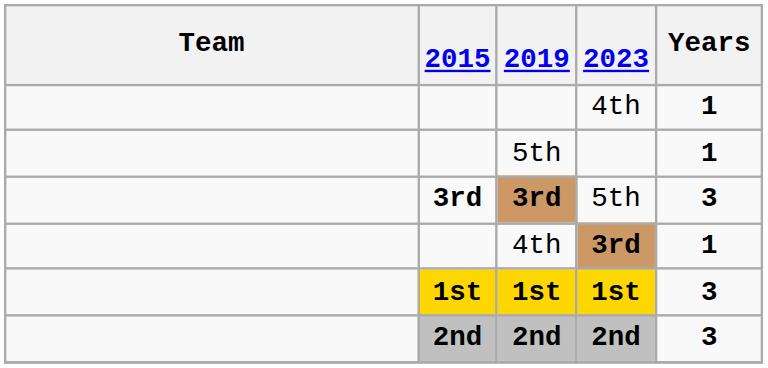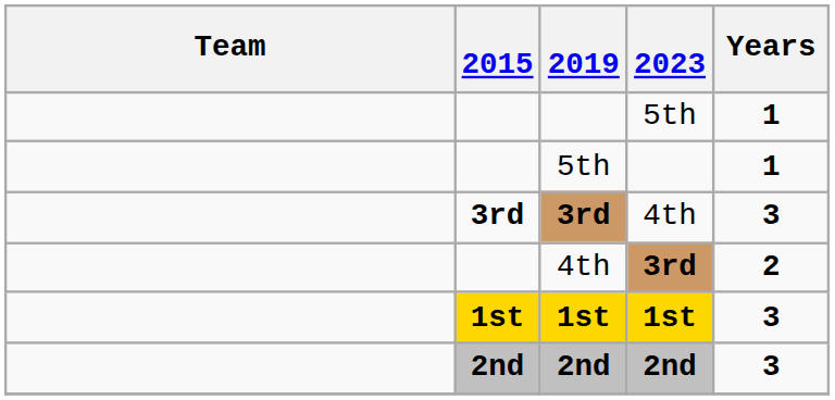row 2 | 2023: 4th -> 5th
row 4 | 2023: 5th -> 4th
row 5 | Years: 1 -> 2
